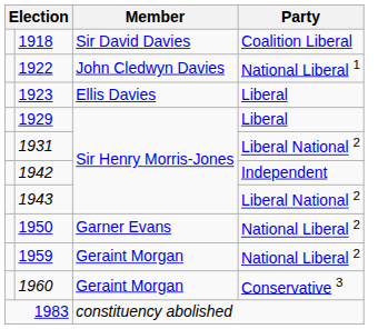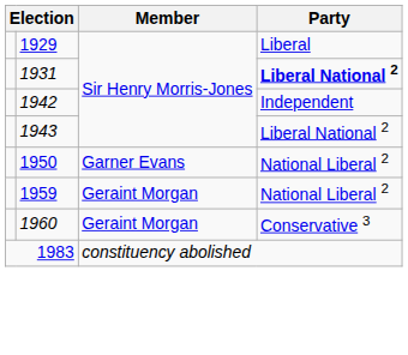- row: 1918 | Sir David Davies | Coalition Liberal
- row: 1922 | John Cledwyn Davies | National Liberal 1
- row: 1923 | Ellis Davies | Liberal
1931 | Party: normal -> bold
